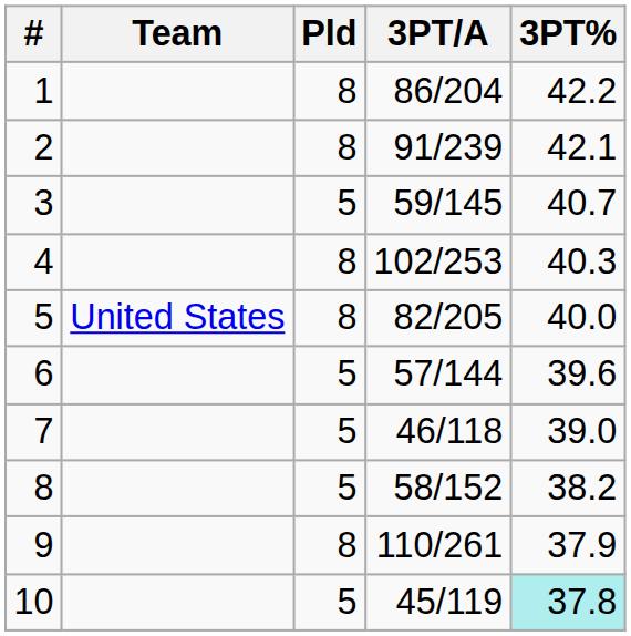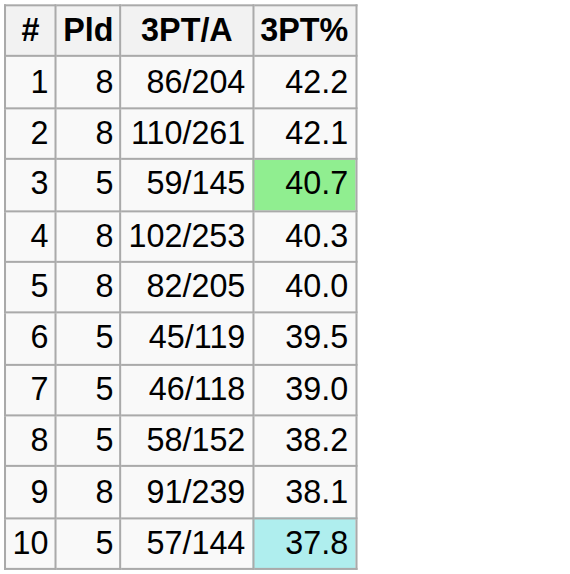- column: Team | United States
2 | 3PT/A: 91/239 -> 110/261
3 | 3PT%: no background -> lightgreen background
6 | 3PT/A: 57/144 -> 45/119
6 | 3PT%: 39.6 -> 39.5
9 | 3PT/A: 110/261 -> 91/239
9 | 3PT%: 37.9 -> 38.1
10 | 3PT/A: 45/119 -> 57/144
